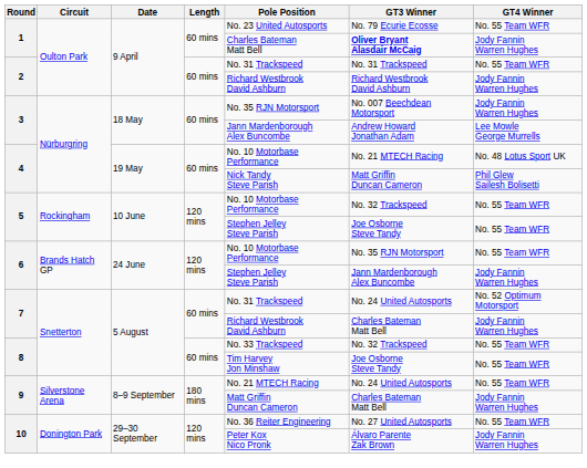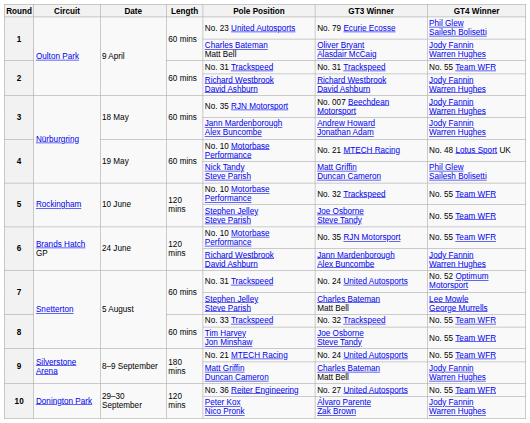row 2 | GT4 Winner: No. 55 Team WFR -> Phil Glew Sailesh Bolisetti
row 3 | GT3 Winner: bold -> normal
row 7 | GT4 Winner: Lee Mowle George Murrells -> Jody Fannin Warren Hughes
row 13 | Pole Position: Stephen Jelley Steve Parish -> Richard Westbrook David Ashburn
row 15 | Pole Position: Richard Westbrook David Ashburn -> Stephen Jelley Steve Parish
row 15 | GT4 Winner: Jody Fannin Warren Hughes -> Lee Mowle George Murrells
